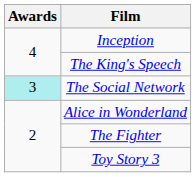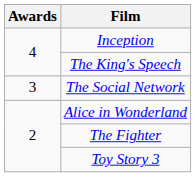The Social Network | Awards: paleturquoise background -> no background
